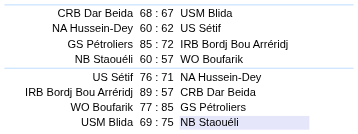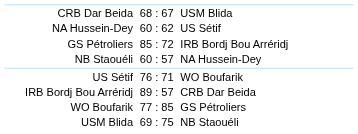row 4 | column 3: WO Boufarik -> NA Hussein-Dey
row 5 | column 3: NA Hussein-Dey -> WO Boufarik
row 8 | column 3: lavender background -> no background
